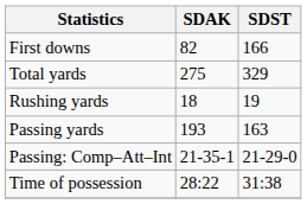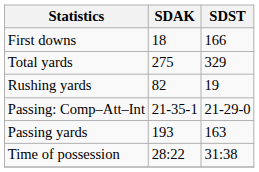First downs | SDAK: 82 -> 18
Rushing yards | SDAK: 18 -> 82
rows swapped: Passing yards <-> Passing: Comp–Att–Int
